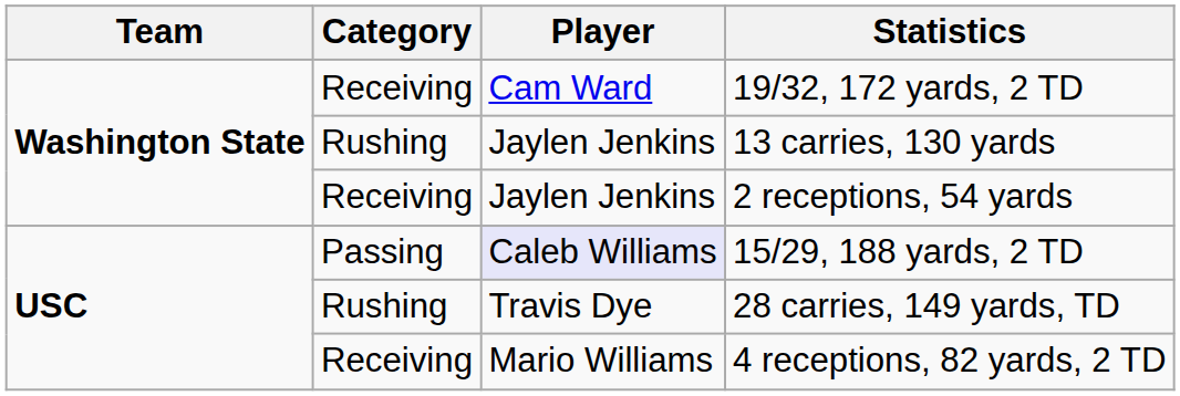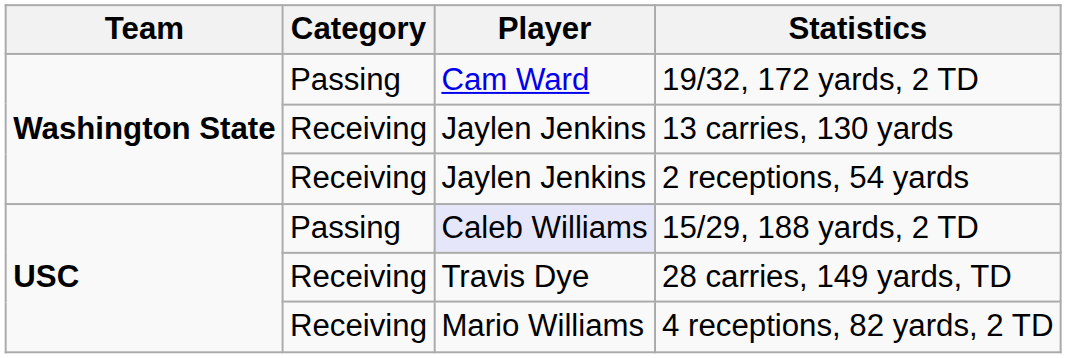19/32, 172 yards, 2 TD | Category: Receiving -> Passing
13 carries, 130 yards | Category: Rushing -> Receiving
28 carries, 149 yards, TD | Category: Rushing -> Receiving
